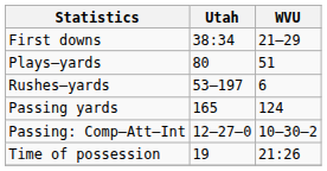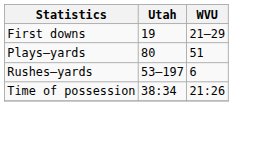First downs | Utah: 38:34 -> 19
- row: Passing yards | 165 | 124
- row: Passing: Comp–Att–Int | 12–27–0 | 10–30–2
Time of possession | Utah: 19 -> 38:34
